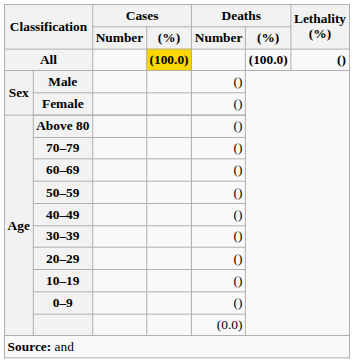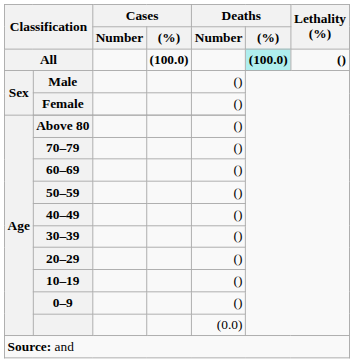All | Cases / (%): gold background -> no background
All | Deaths / (%): no background -> paleturquoise background
